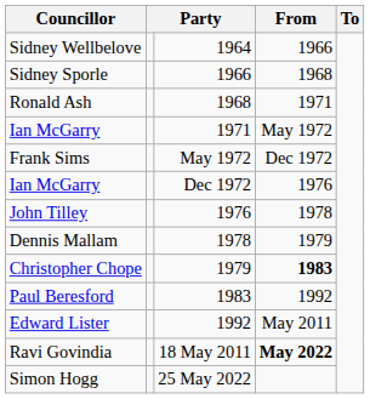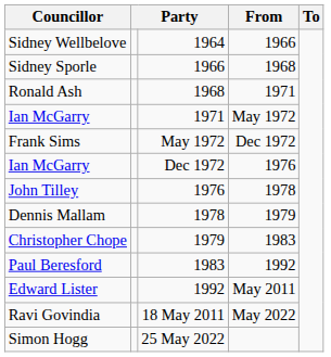Christopher Chope | From: bold -> normal
Ravi Govindia | From: bold -> normal
